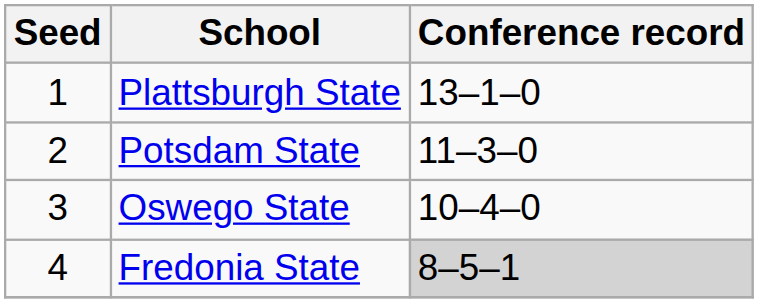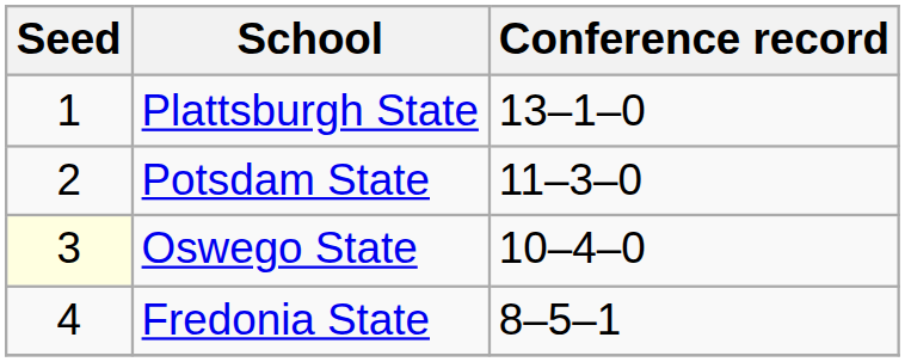Oswego State | Seed: no background -> lightyellow background
Fredonia State | Conference record: lightgrey background -> no background
